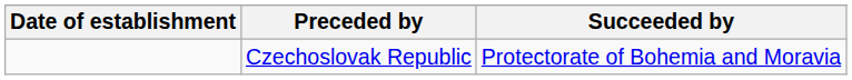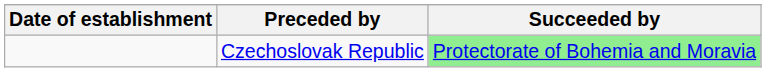Czechoslovak Republic | Succeeded by: no background -> lightgreen background
